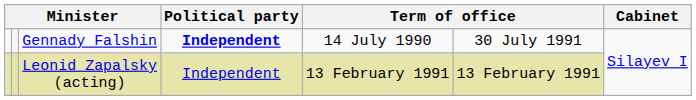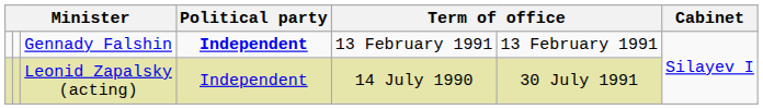Gennady Falshin | column 5: 14 July 1990 -> 13 February 1991
Gennady Falshin | column 6: 30 July 1991 -> 13 February 1991
Leonid Zapalsky (acting) | column 5: 13 February 1991 -> 14 July 1990
Leonid Zapalsky (acting) | column 6: 13 February 1991 -> 30 July 1991
